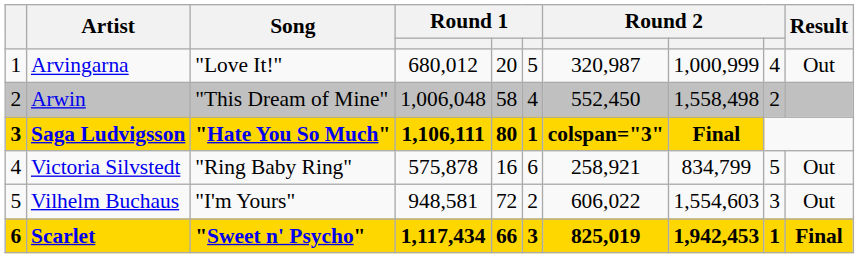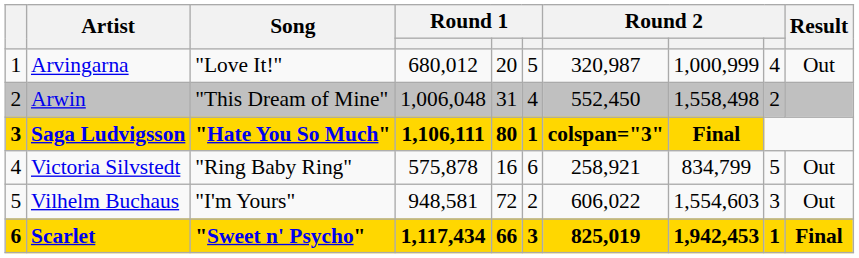Arwin | column 5: 58 -> 31
